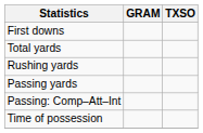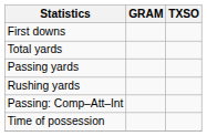rows swapped: Rushing yards <-> Passing yards
